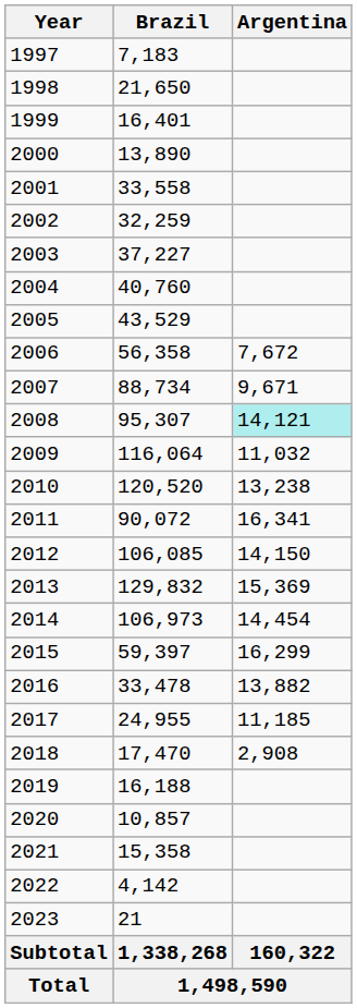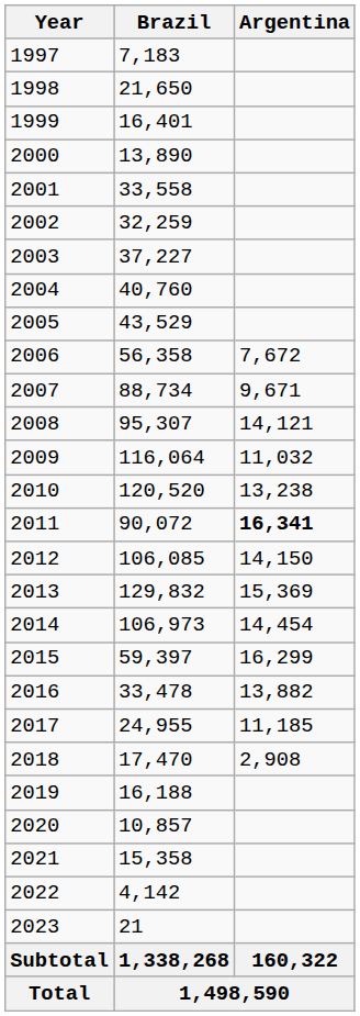2008 | Argentina: paleturquoise background -> no background
2011 | Argentina: normal -> bold
